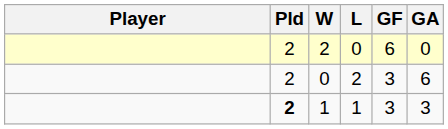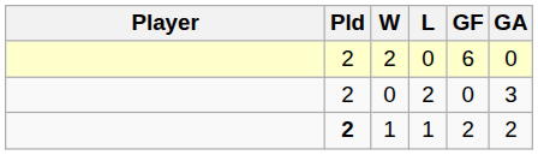row 3 | GF: 3 -> 0
row 3 | GA: 6 -> 3
row 4 | GF: 3 -> 2
row 4 | GA: 3 -> 2
